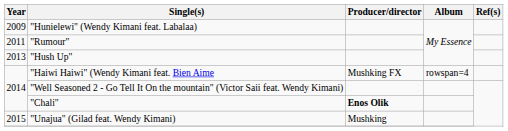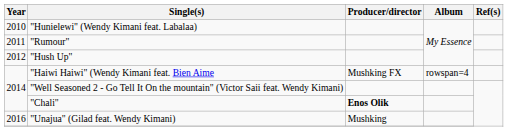"Hunielewi" (Wendy Kimani feat. Labalaa) | Year: 2009 -> 2010
"Hush Up" | Year: 2013 -> 2012
"Unajua" (Gilad feat. Wendy Kimani) | Year: 2015 -> 2016
